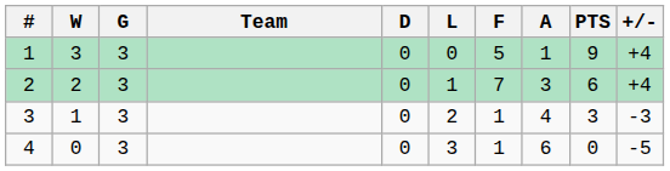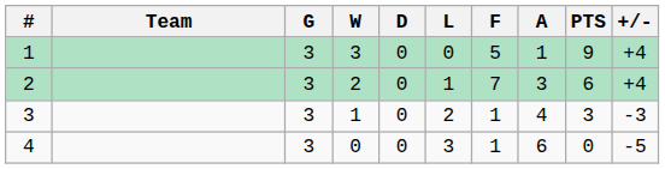columns swapped: Team <-> W
